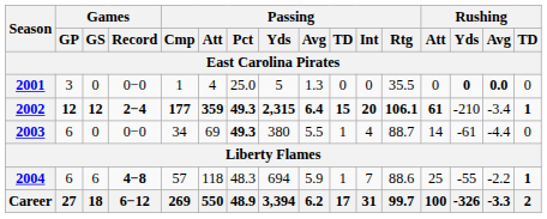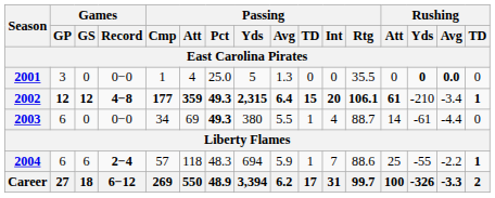2002 | Games / Record / East Carolina Pirates: 2−4 -> 4−8
2004 | Games / Record / East Carolina Pirates: 4−8 -> 2−4
